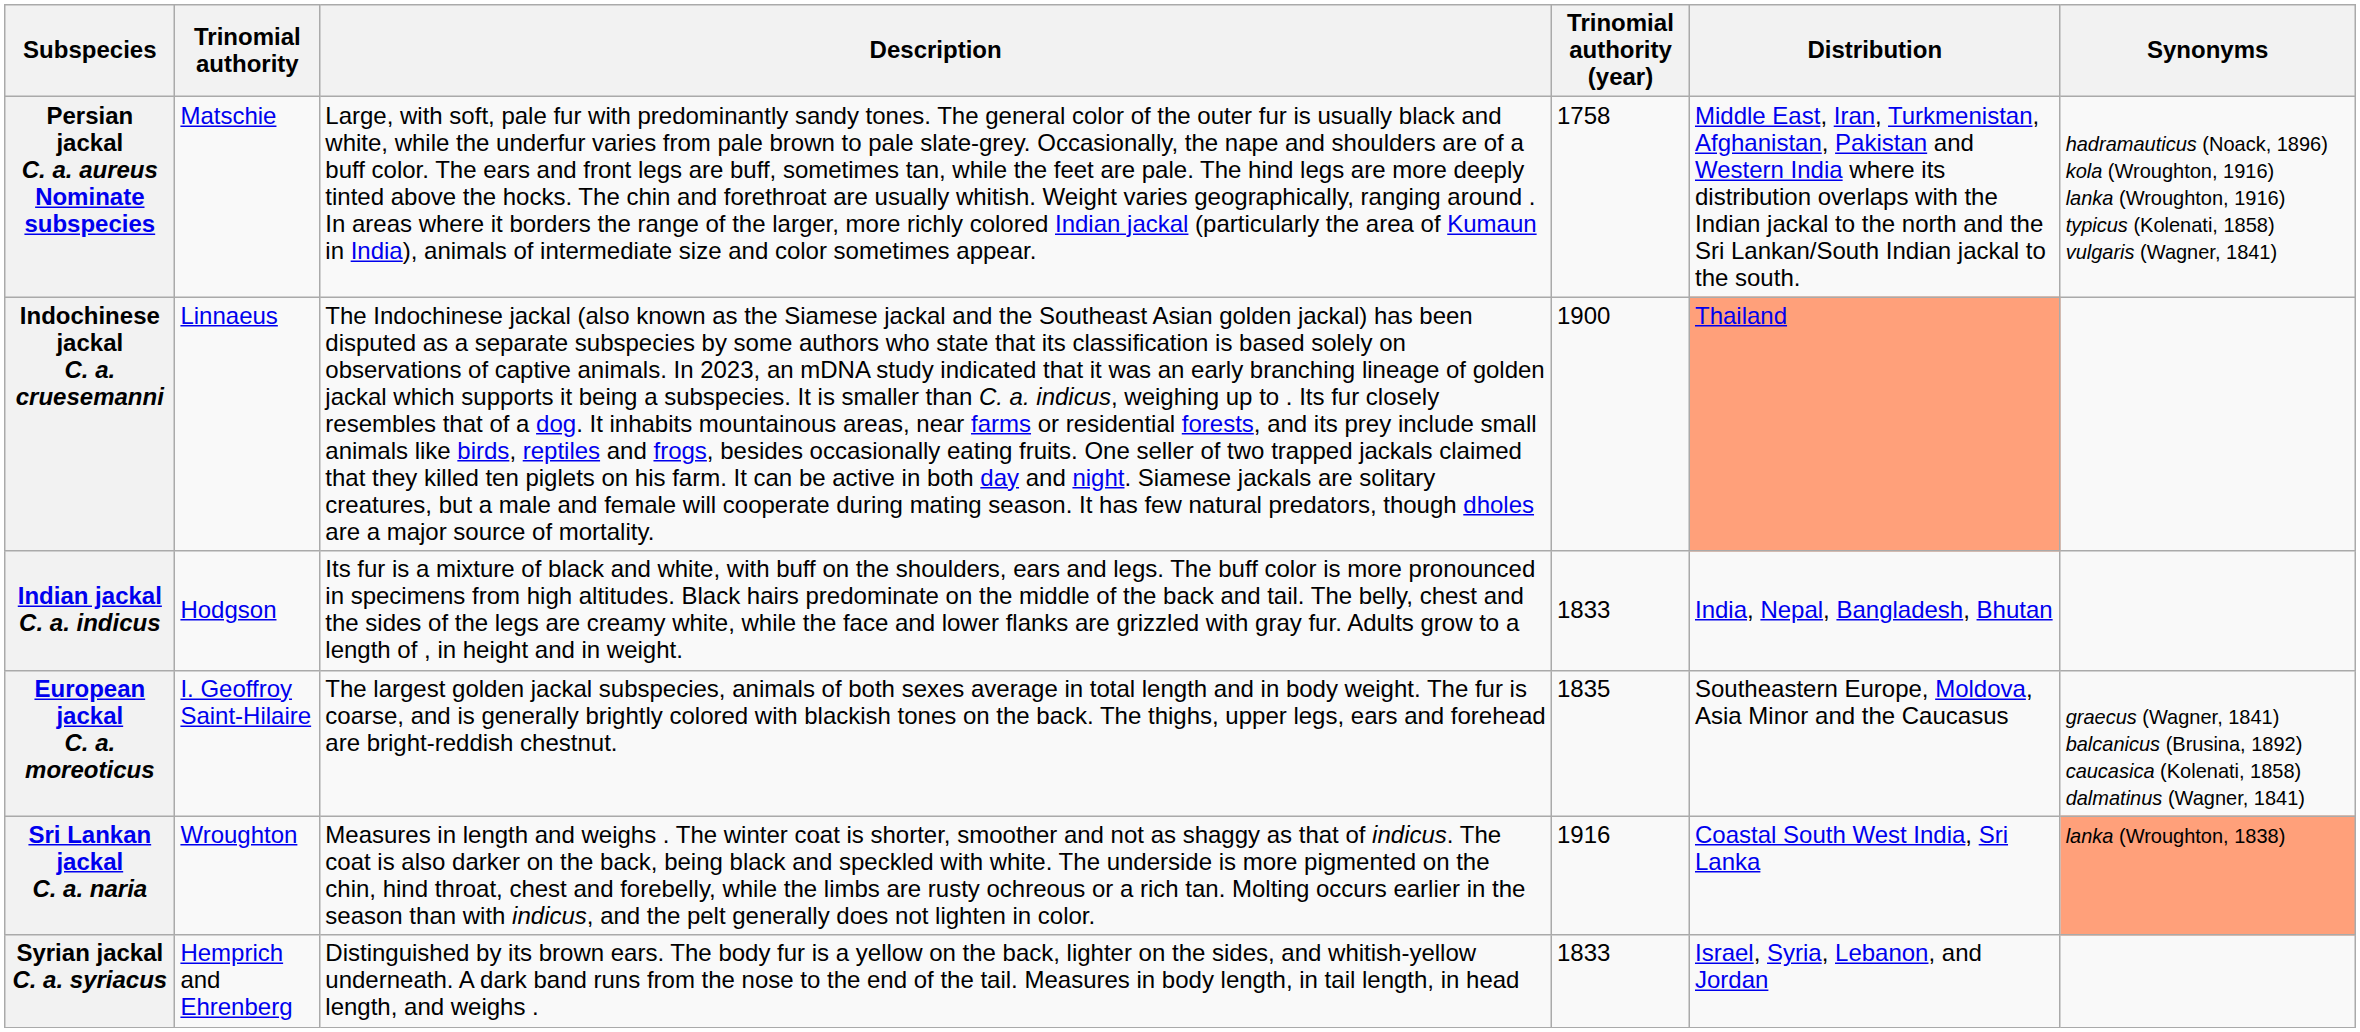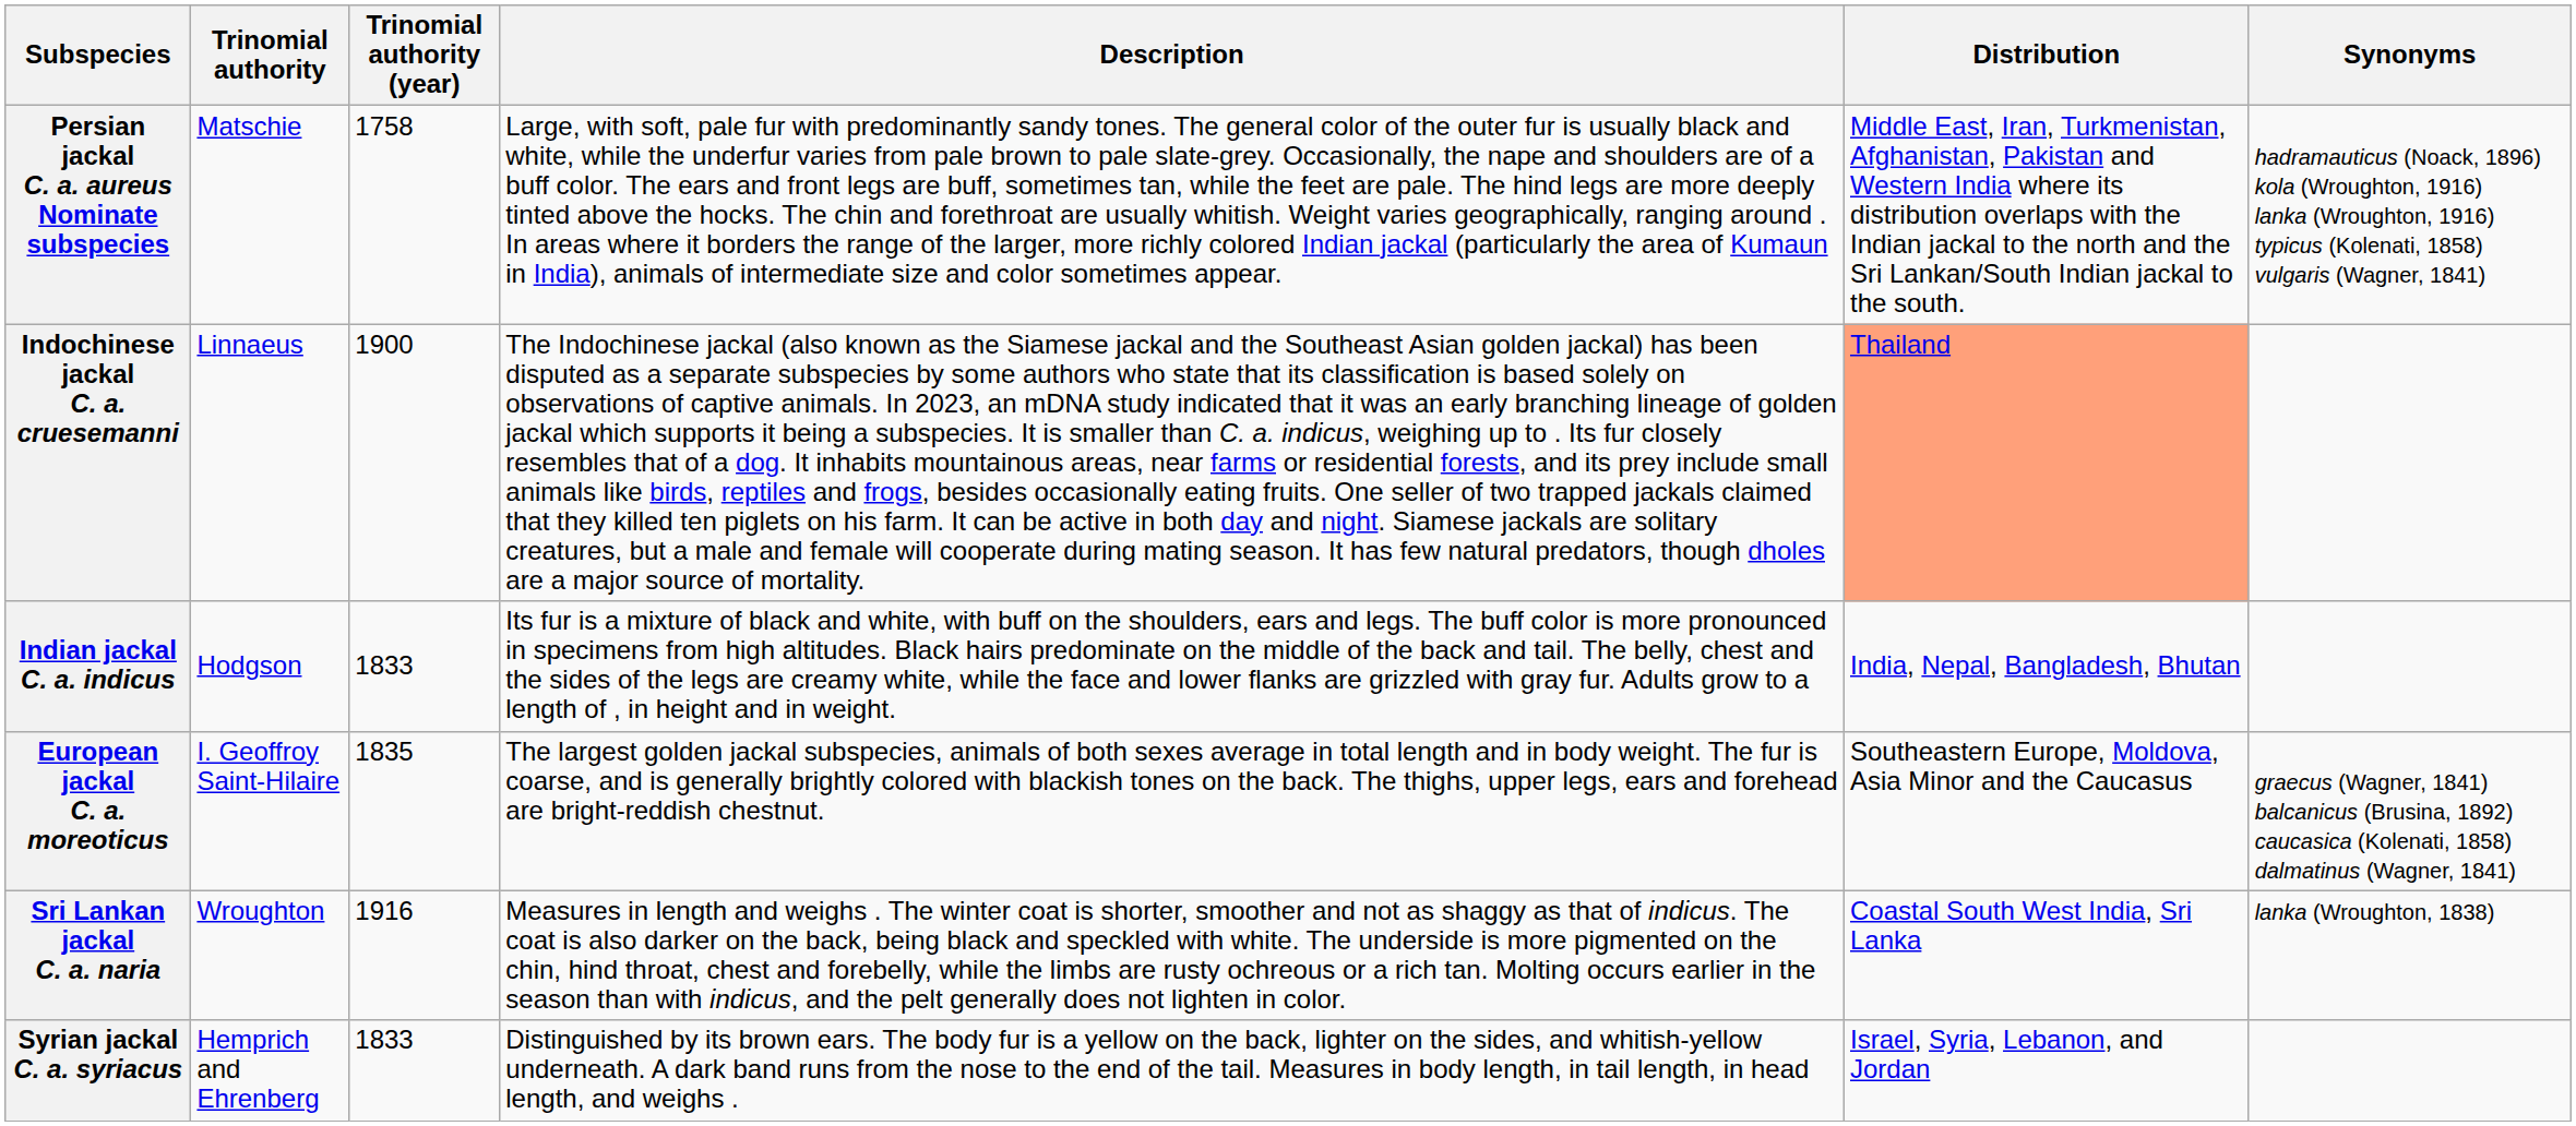columns swapped: Trinomial authority (year) <-> Description
Sri Lankan jackal C. a. naria | Synonyms: lightsalmon background -> no background
